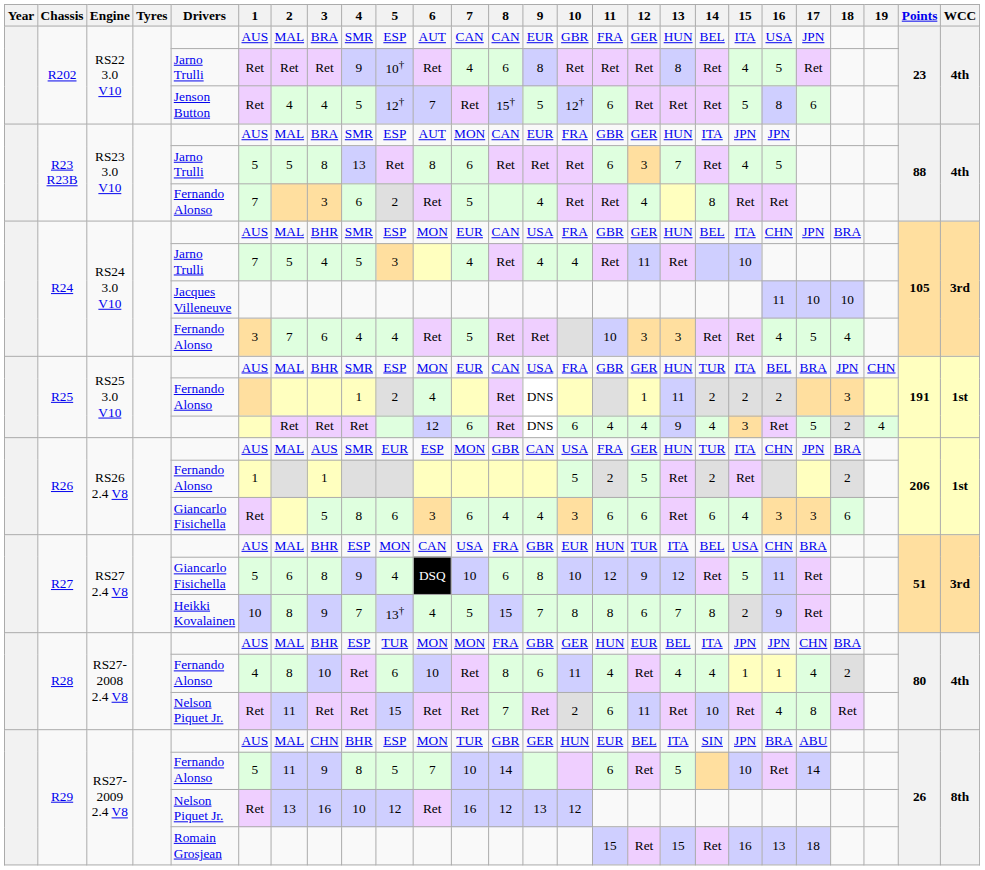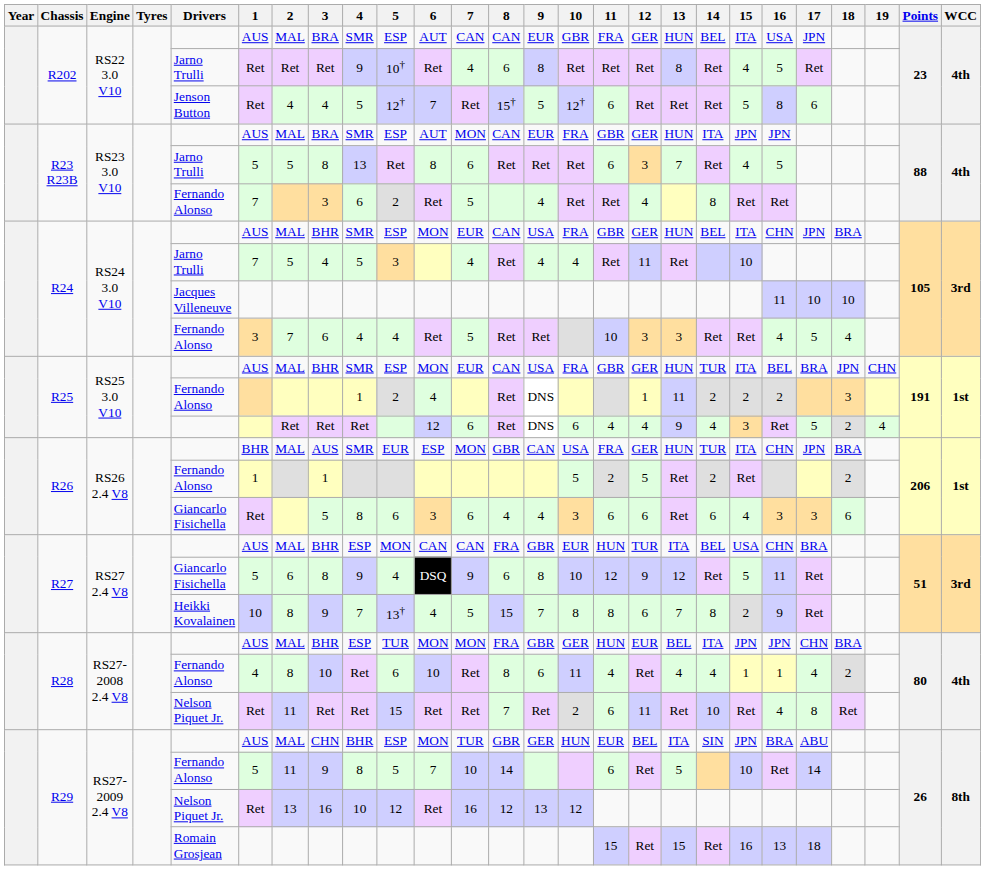row 15 | 1: AUS -> BHR
row 18 | 7: USA -> CAN
row 19 | 7: 10 -> 9
